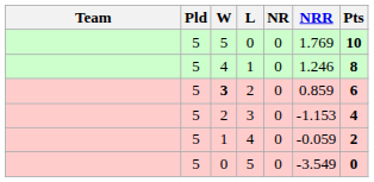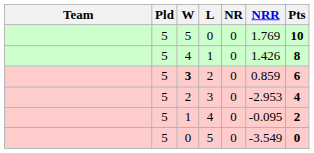row 3 | NRR: 1.246 -> 1.426
row 5 | NRR: -1.153 -> -2.953
row 6 | NRR: -0.059 -> -0.095
